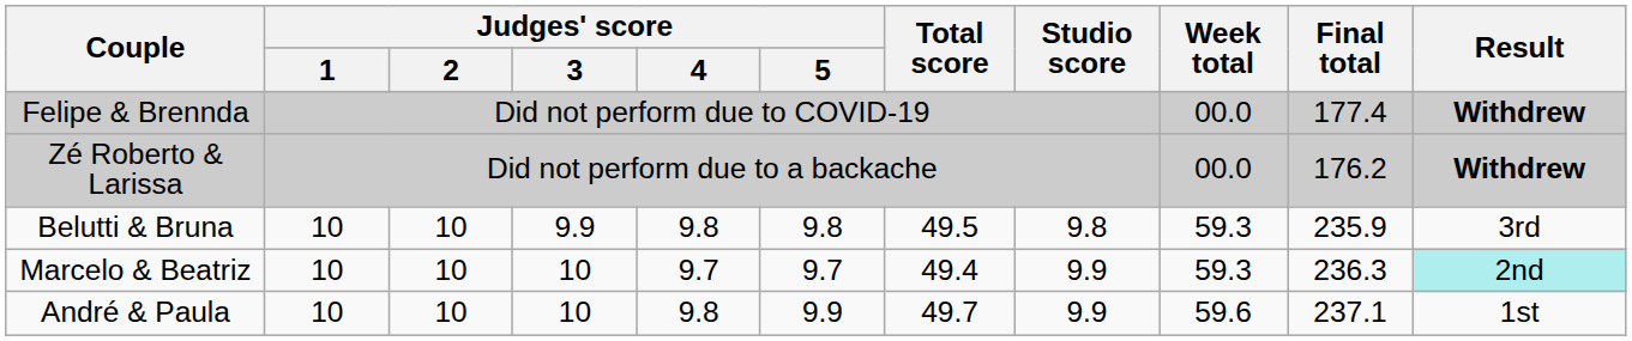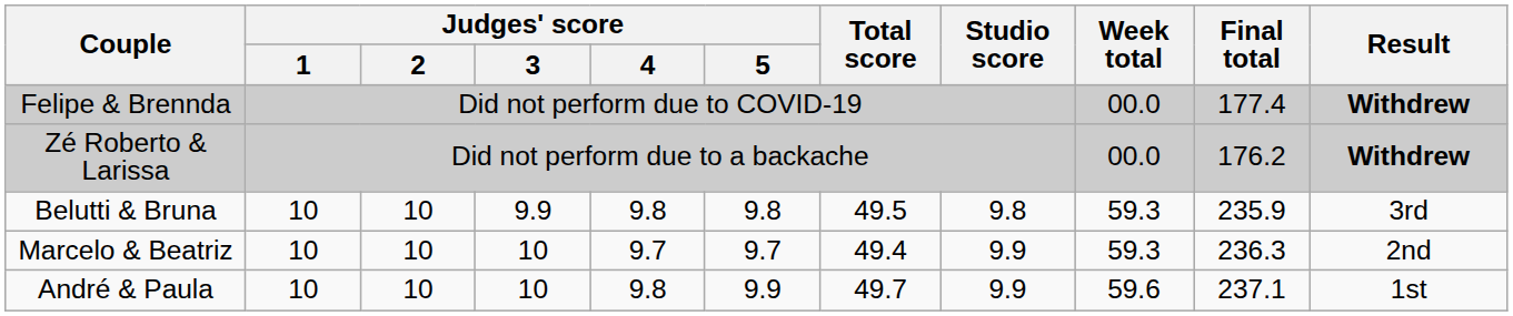Marcelo & Beatriz | Result: paleturquoise background -> no background
